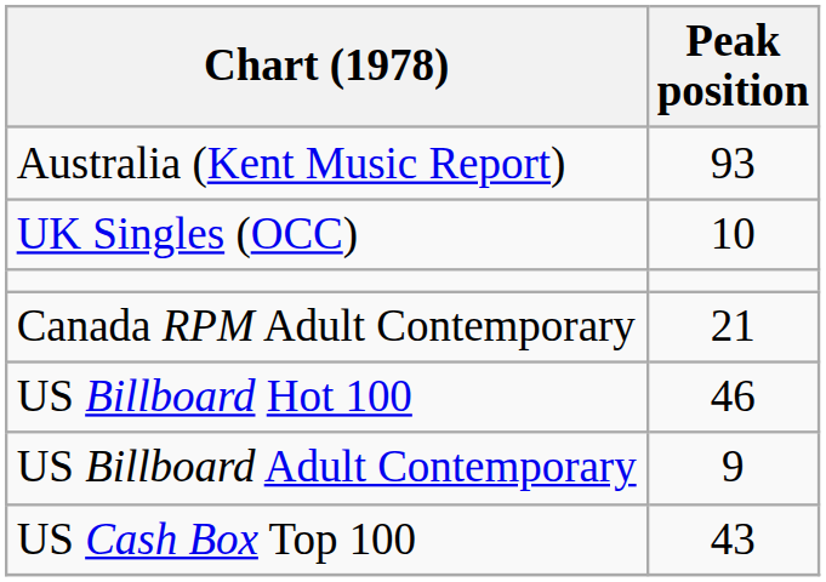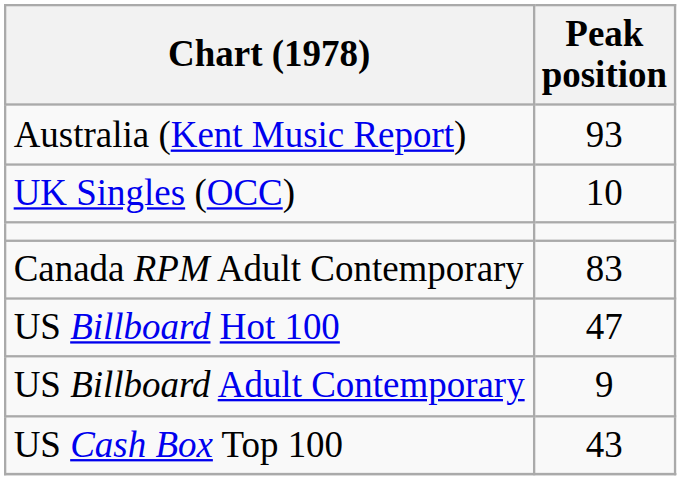row 5 | Peak position: 21 -> 83
row 6 | Peak position: 46 -> 47
